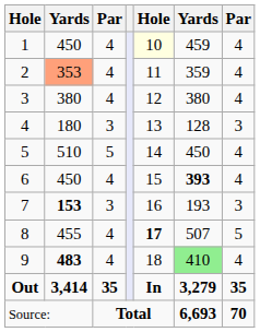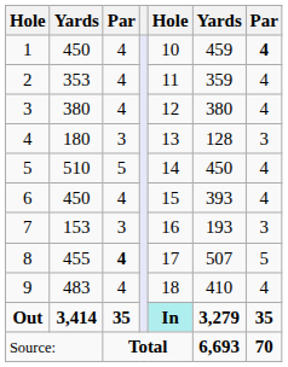1 | column 5: lightyellow background -> no background
1 | column 7: normal -> bold
2 | column 2: lightsalmon background -> no background
6 | column 6: bold -> normal
7 | column 2: bold -> normal
8 | column 3: normal -> bold
8 | column 5: bold -> normal
9 | column 2: bold -> normal
9 | column 6: lightgreen background -> no background
Out | column 5: no background -> paleturquoise background
